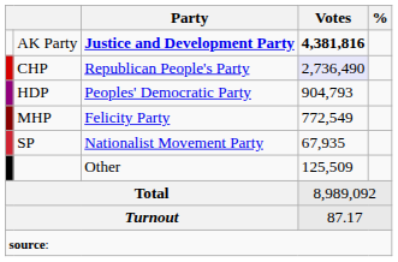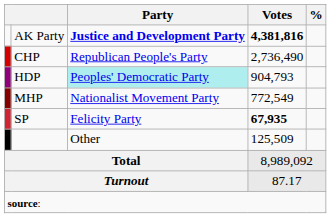CHP | Votes: lavender background -> no background
HDP | Party: no background -> paleturquoise background
MHP | Party: Felicity Party -> Nationalist Movement Party
SP | Party: Nationalist Movement Party -> Felicity Party
SP | Votes: normal -> bold
